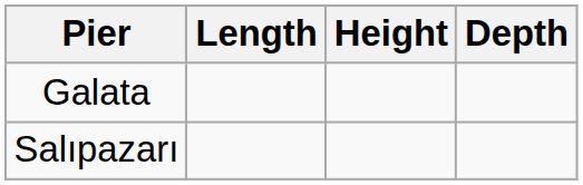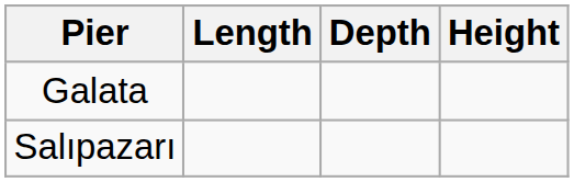columns swapped: Depth <-> Height
